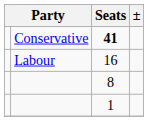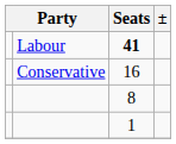41 | column 2: Conservative -> Labour
16 | column 2: Labour -> Conservative
